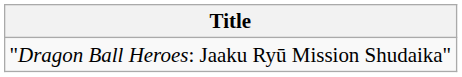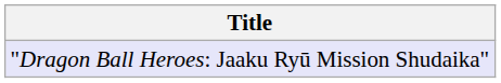row 2 | column 1: no background -> lavender background
